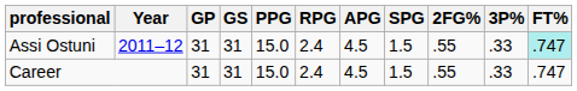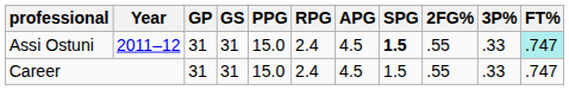Assi Ostuni | SPG: normal -> bold
